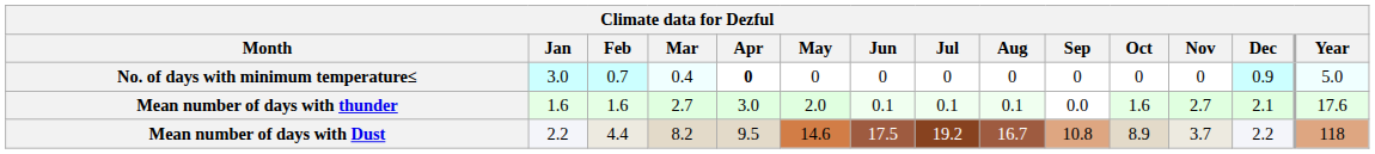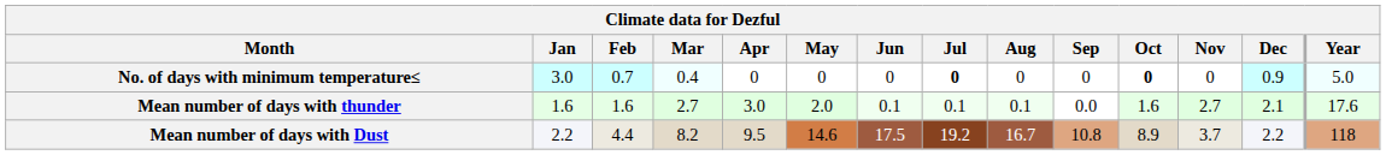No. of days with minimum temperature≤ | Apr: bold -> normal
No. of days with minimum temperature≤ | Jul: normal -> bold
No. of days with minimum temperature≤ | Oct: normal -> bold
